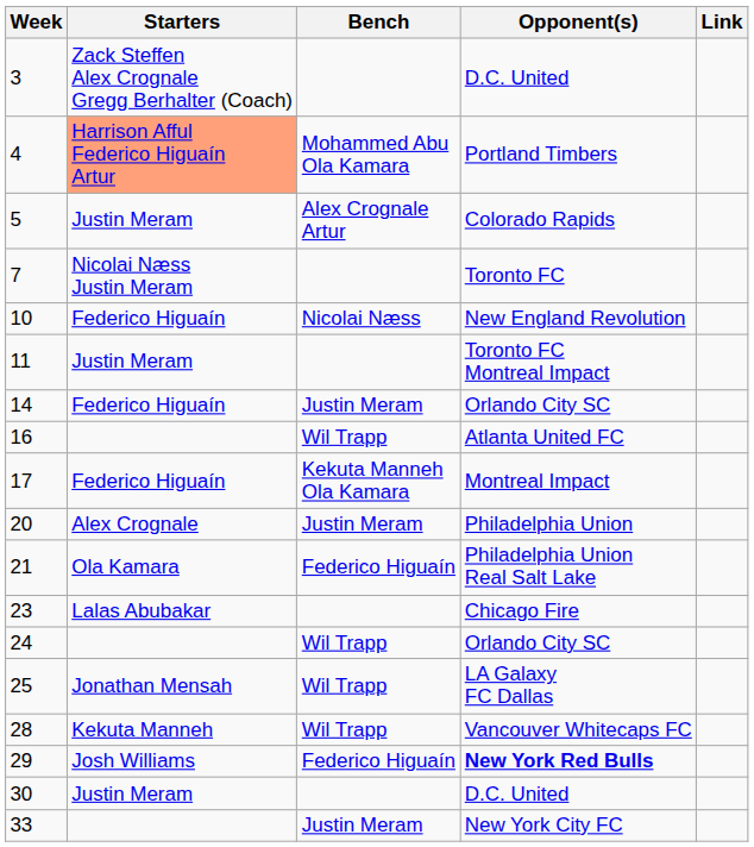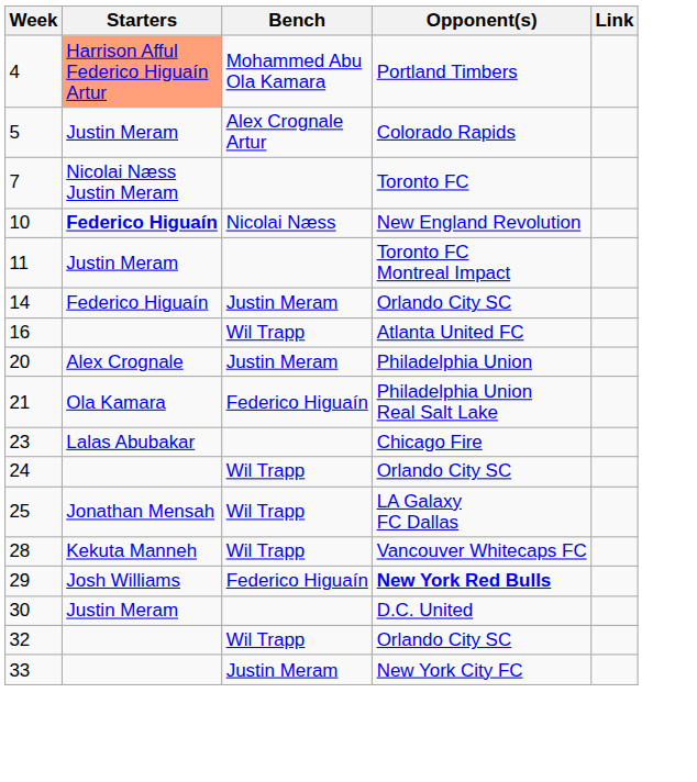- row: 3 | Zack Steffen Alex Crognale Gregg Berhalter (Coach) | D.C. United
10 | Starters: normal -> bold
- row: 17 | Federico Higuaín | Kekuta Manneh Ola Kamara | Montreal Impact
+ row: 32 | Wil Trapp | Orlando City SC
